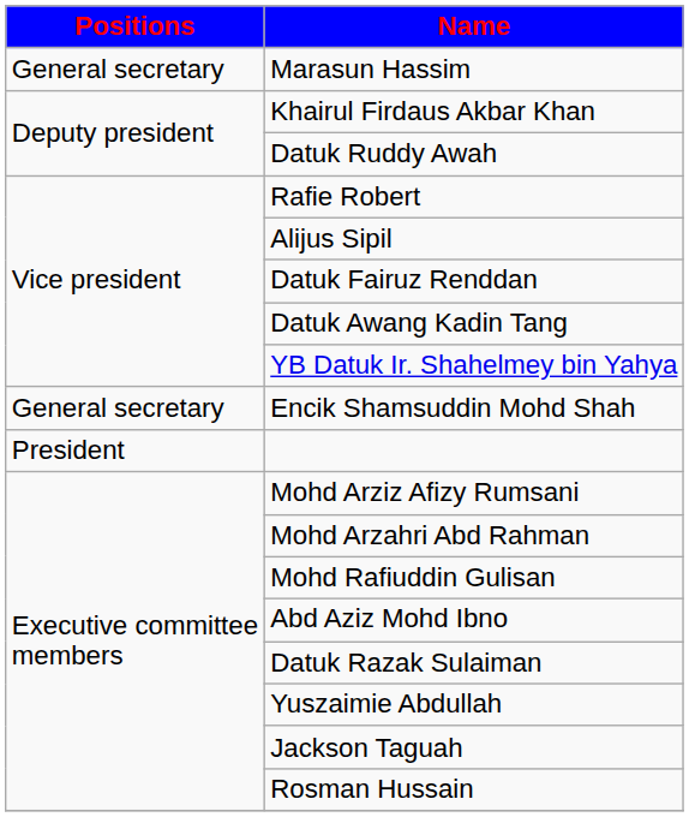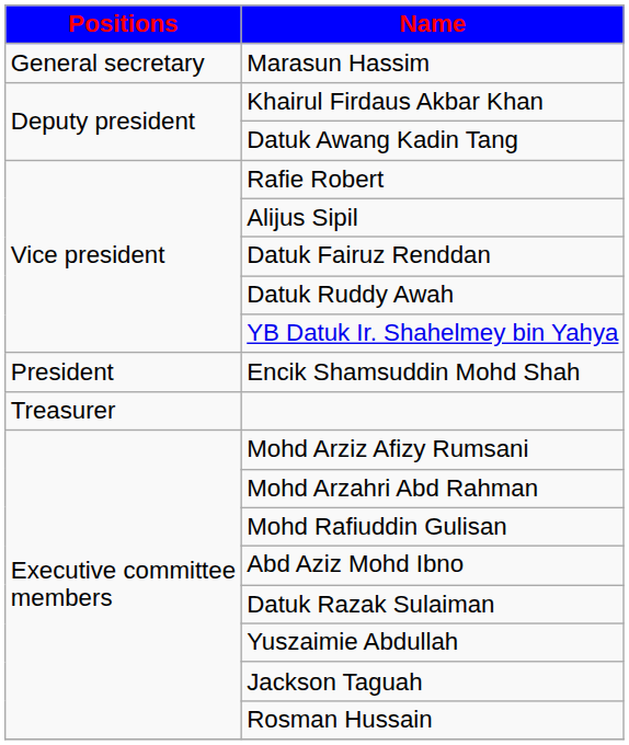row 4 | Name: Datuk Ruddy Awah -> Datuk Awang Kadin Tang
row 8 | Name: Datuk Awang Kadin Tang -> Datuk Ruddy Awah
row 10 | Positions: General secretary -> President
row 11 | Positions: President -> Treasurer
